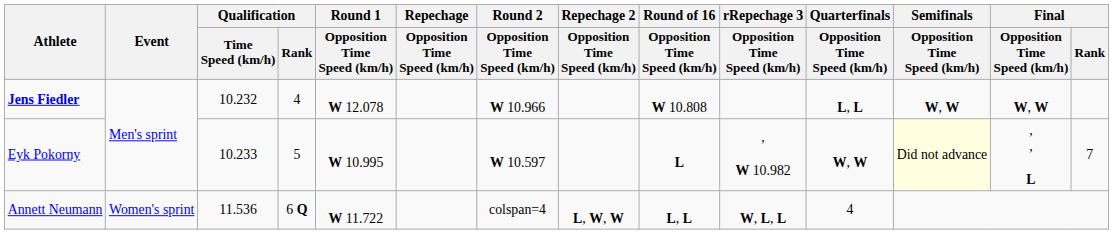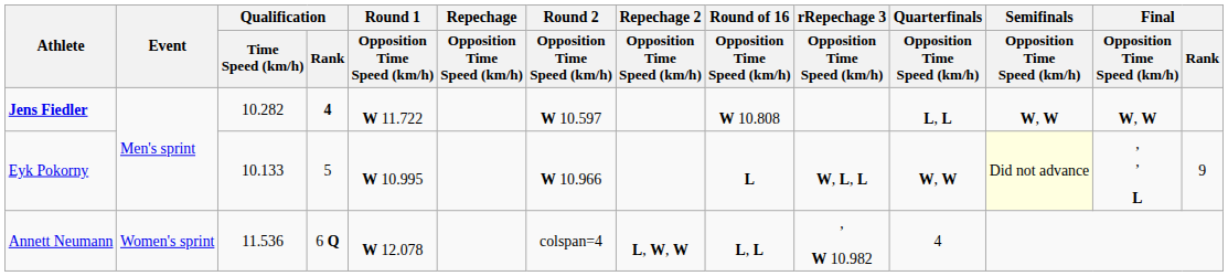Jens Fiedler | Qualification / Time Speed (km/h): 10.232 -> 10.282
Jens Fiedler | Qualification / Rank: normal -> bold
Jens Fiedler | Round 1 / Opposition Time Speed (km/h): W 12.078 -> W 11.722
Jens Fiedler | Round 2 / Opposition Time Speed (km/h): W 10.966 -> W 10.597
Eyk Pokorny | Qualification / Time Speed (km/h): 10.233 -> 10.133
Eyk Pokorny | Round 2 / Opposition Time Speed (km/h): W 10.597 -> W 10.966
Eyk Pokorny | rRepechage 3 / Opposition Time Speed (km/h): , W 10.982 -> W, L, L
Eyk Pokorny | Final / Rank: 7 -> 9
Annett Neumann | Round 1 / Opposition Time Speed (km/h): W 11.722 -> W 12.078
Annett Neumann | rRepechage 3 / Opposition Time Speed (km/h): W, L, L -> , W 10.982
